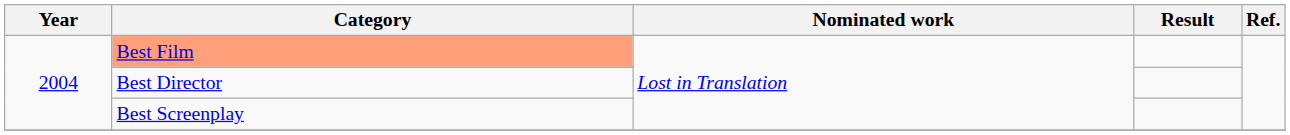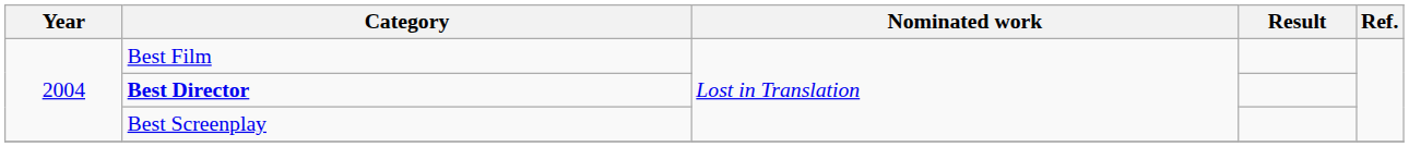Best Film | Category: lightsalmon background -> no background
Best Director | Category: normal -> bold
